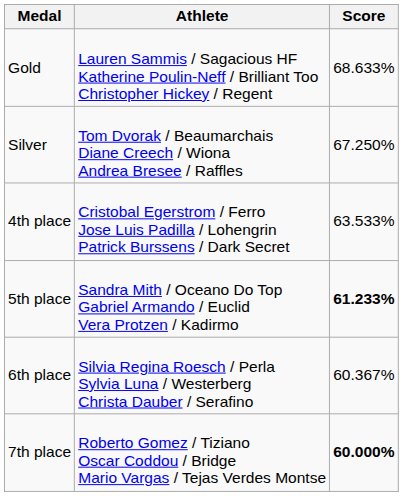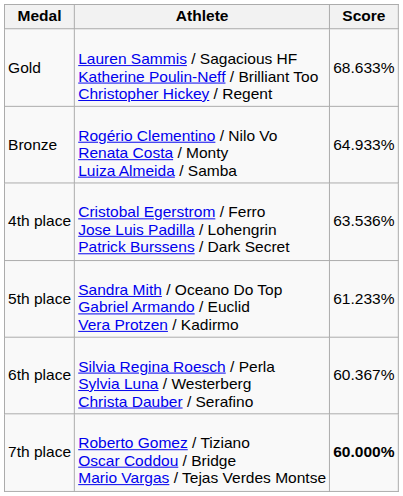- row: Silver | Tom Dvorak / Beaumarchais Diane Creech / Wiona Andrea Bresee / Raffles | 67.250%
+ row: Bronze | Rogério Clementino / Nilo Vo Renata Costa / Monty Luiza Almeida / Samba | 64.933%
4th place | Score: 63.533% -> 63.536%
5th place | Score: bold -> normal
